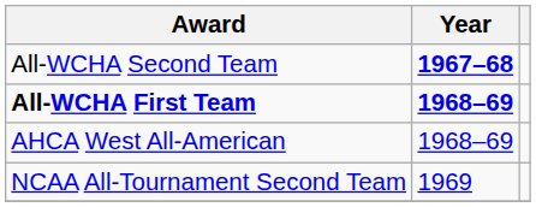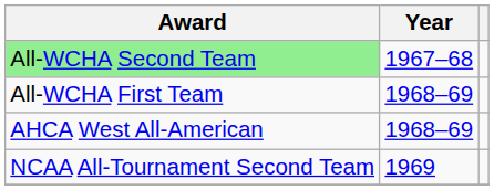row 2 | Award: no background -> lightgreen background
row 2 | Year: bold -> normal
row 3 | Award: bold -> normal
row 3 | Year: bold -> normal
